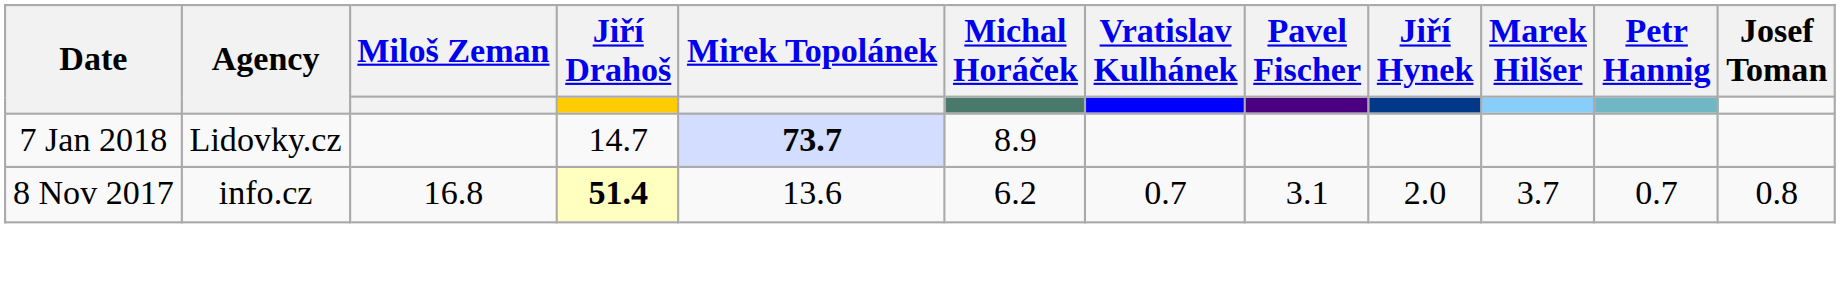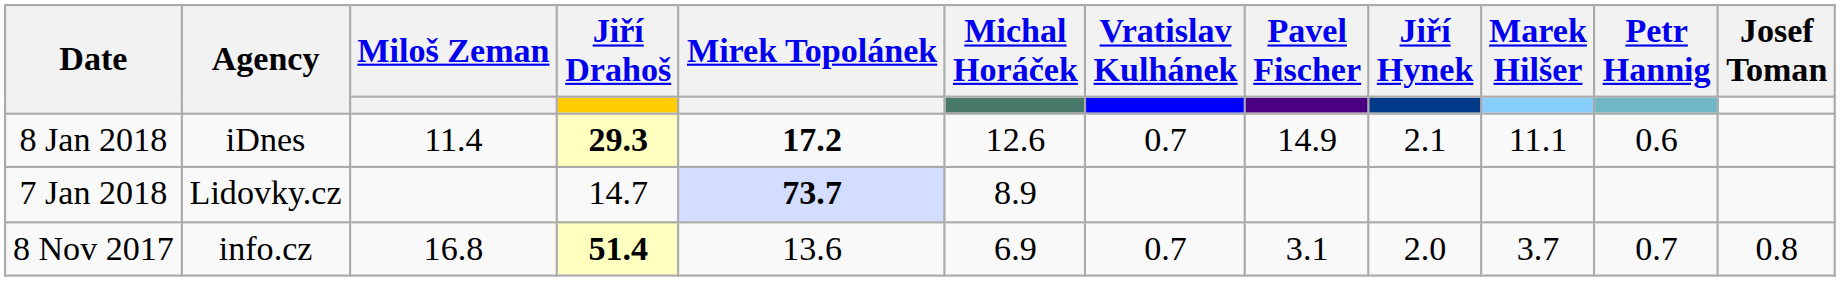+ row: 8 Jan 2018 | iDnes | 11.4 | 29.3 | 17.2 | 12.6 | 0.7 | 14.9 | 2.1 | 11.1 | 0.6
8 Nov 2017 | Michal Horáček: 6.2 -> 6.9
